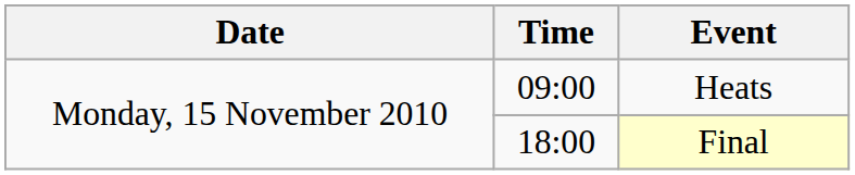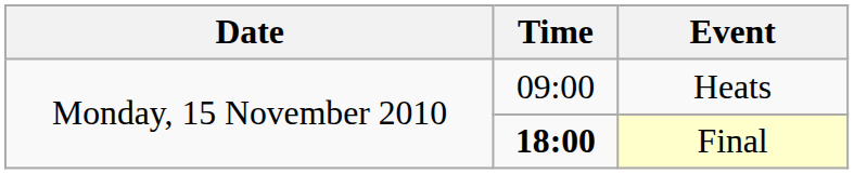Final | Time: normal -> bold
